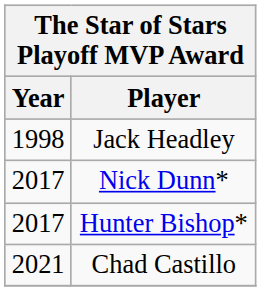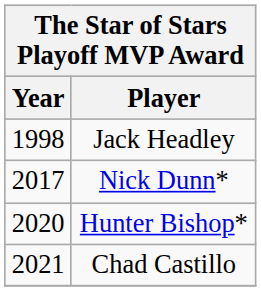Hunter Bishop* | Year: 2017 -> 2020
